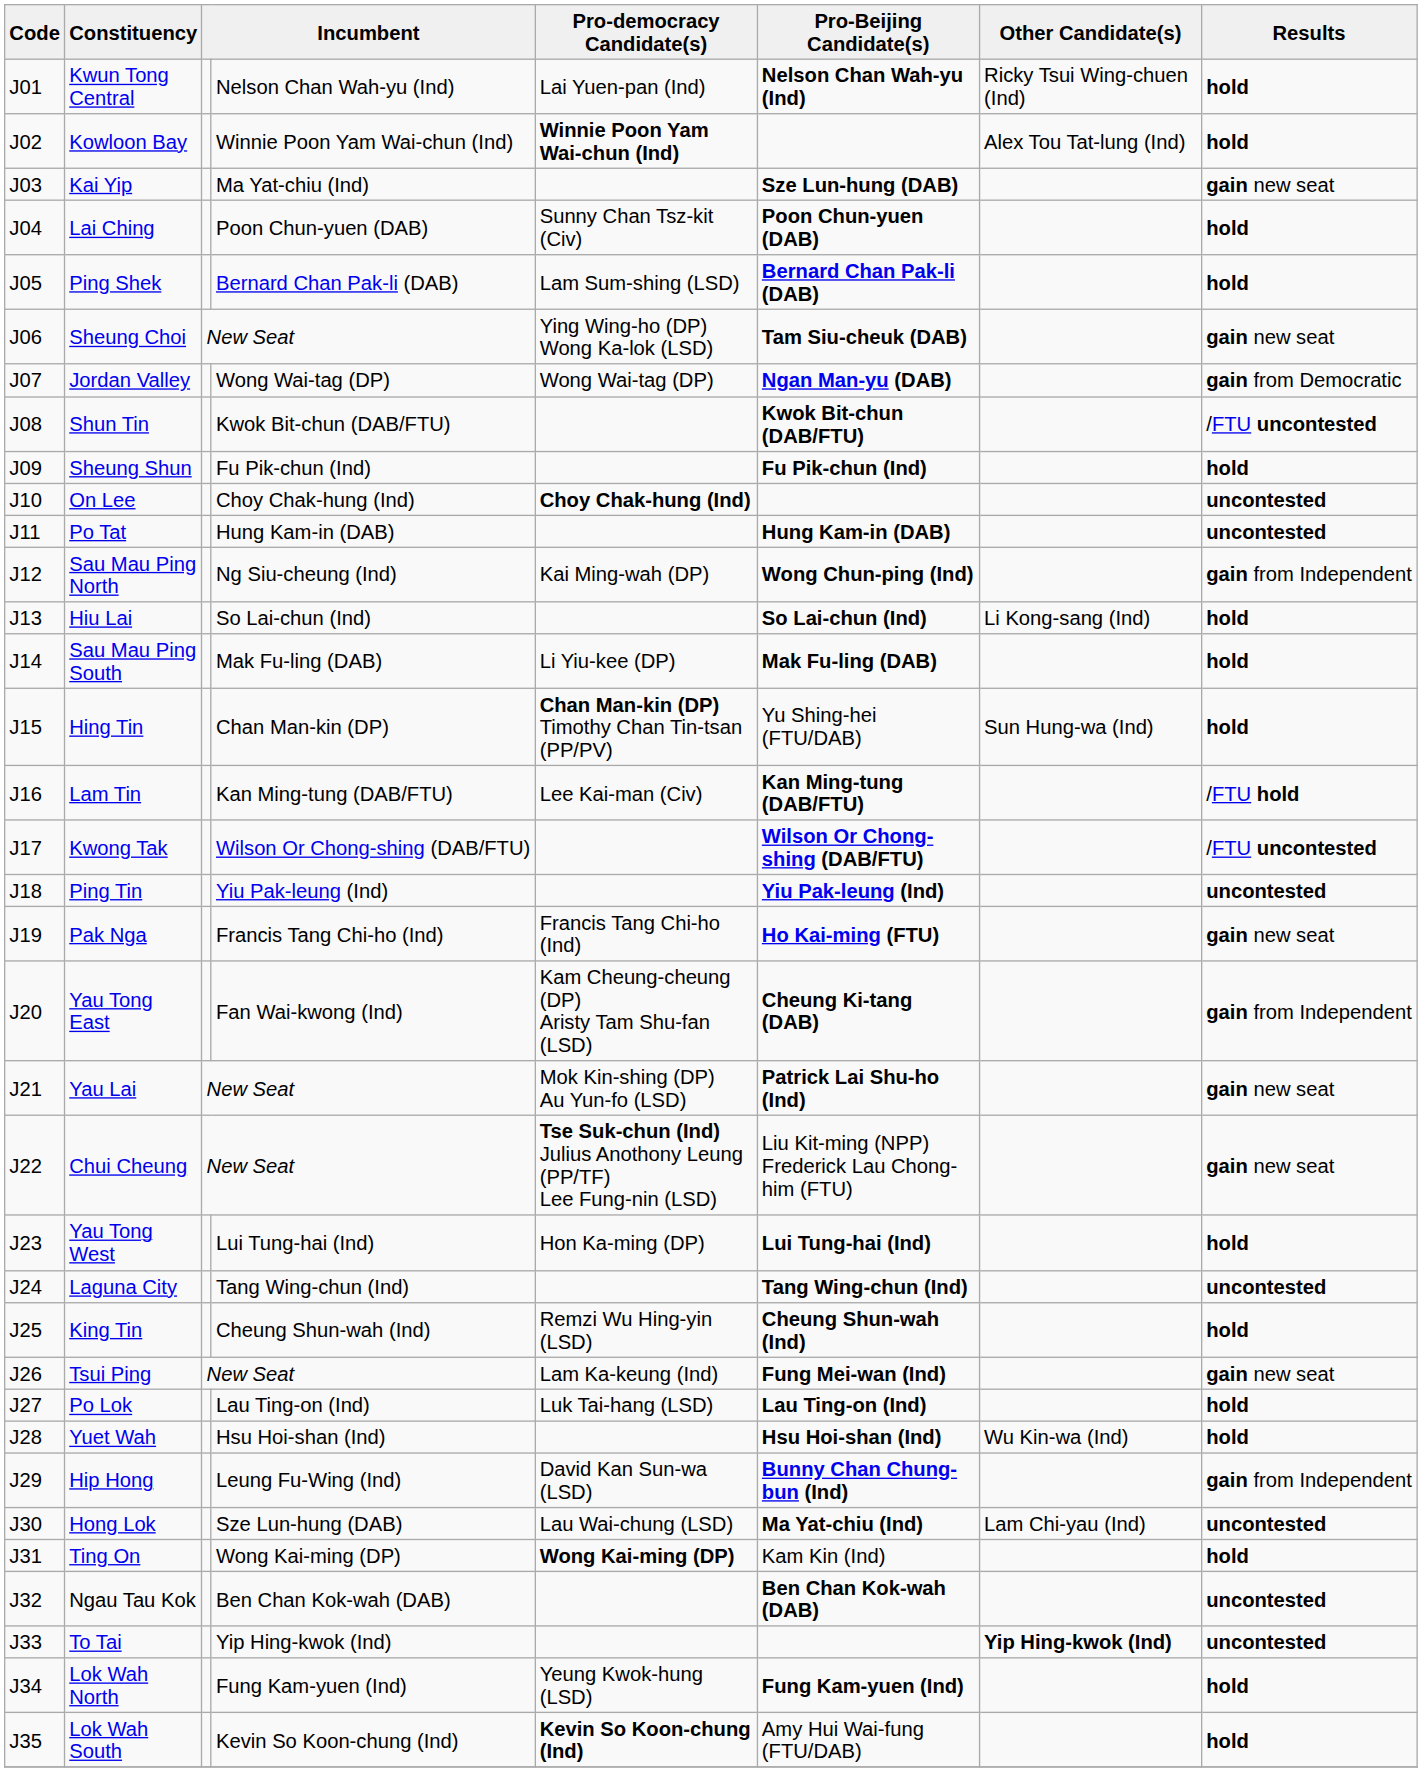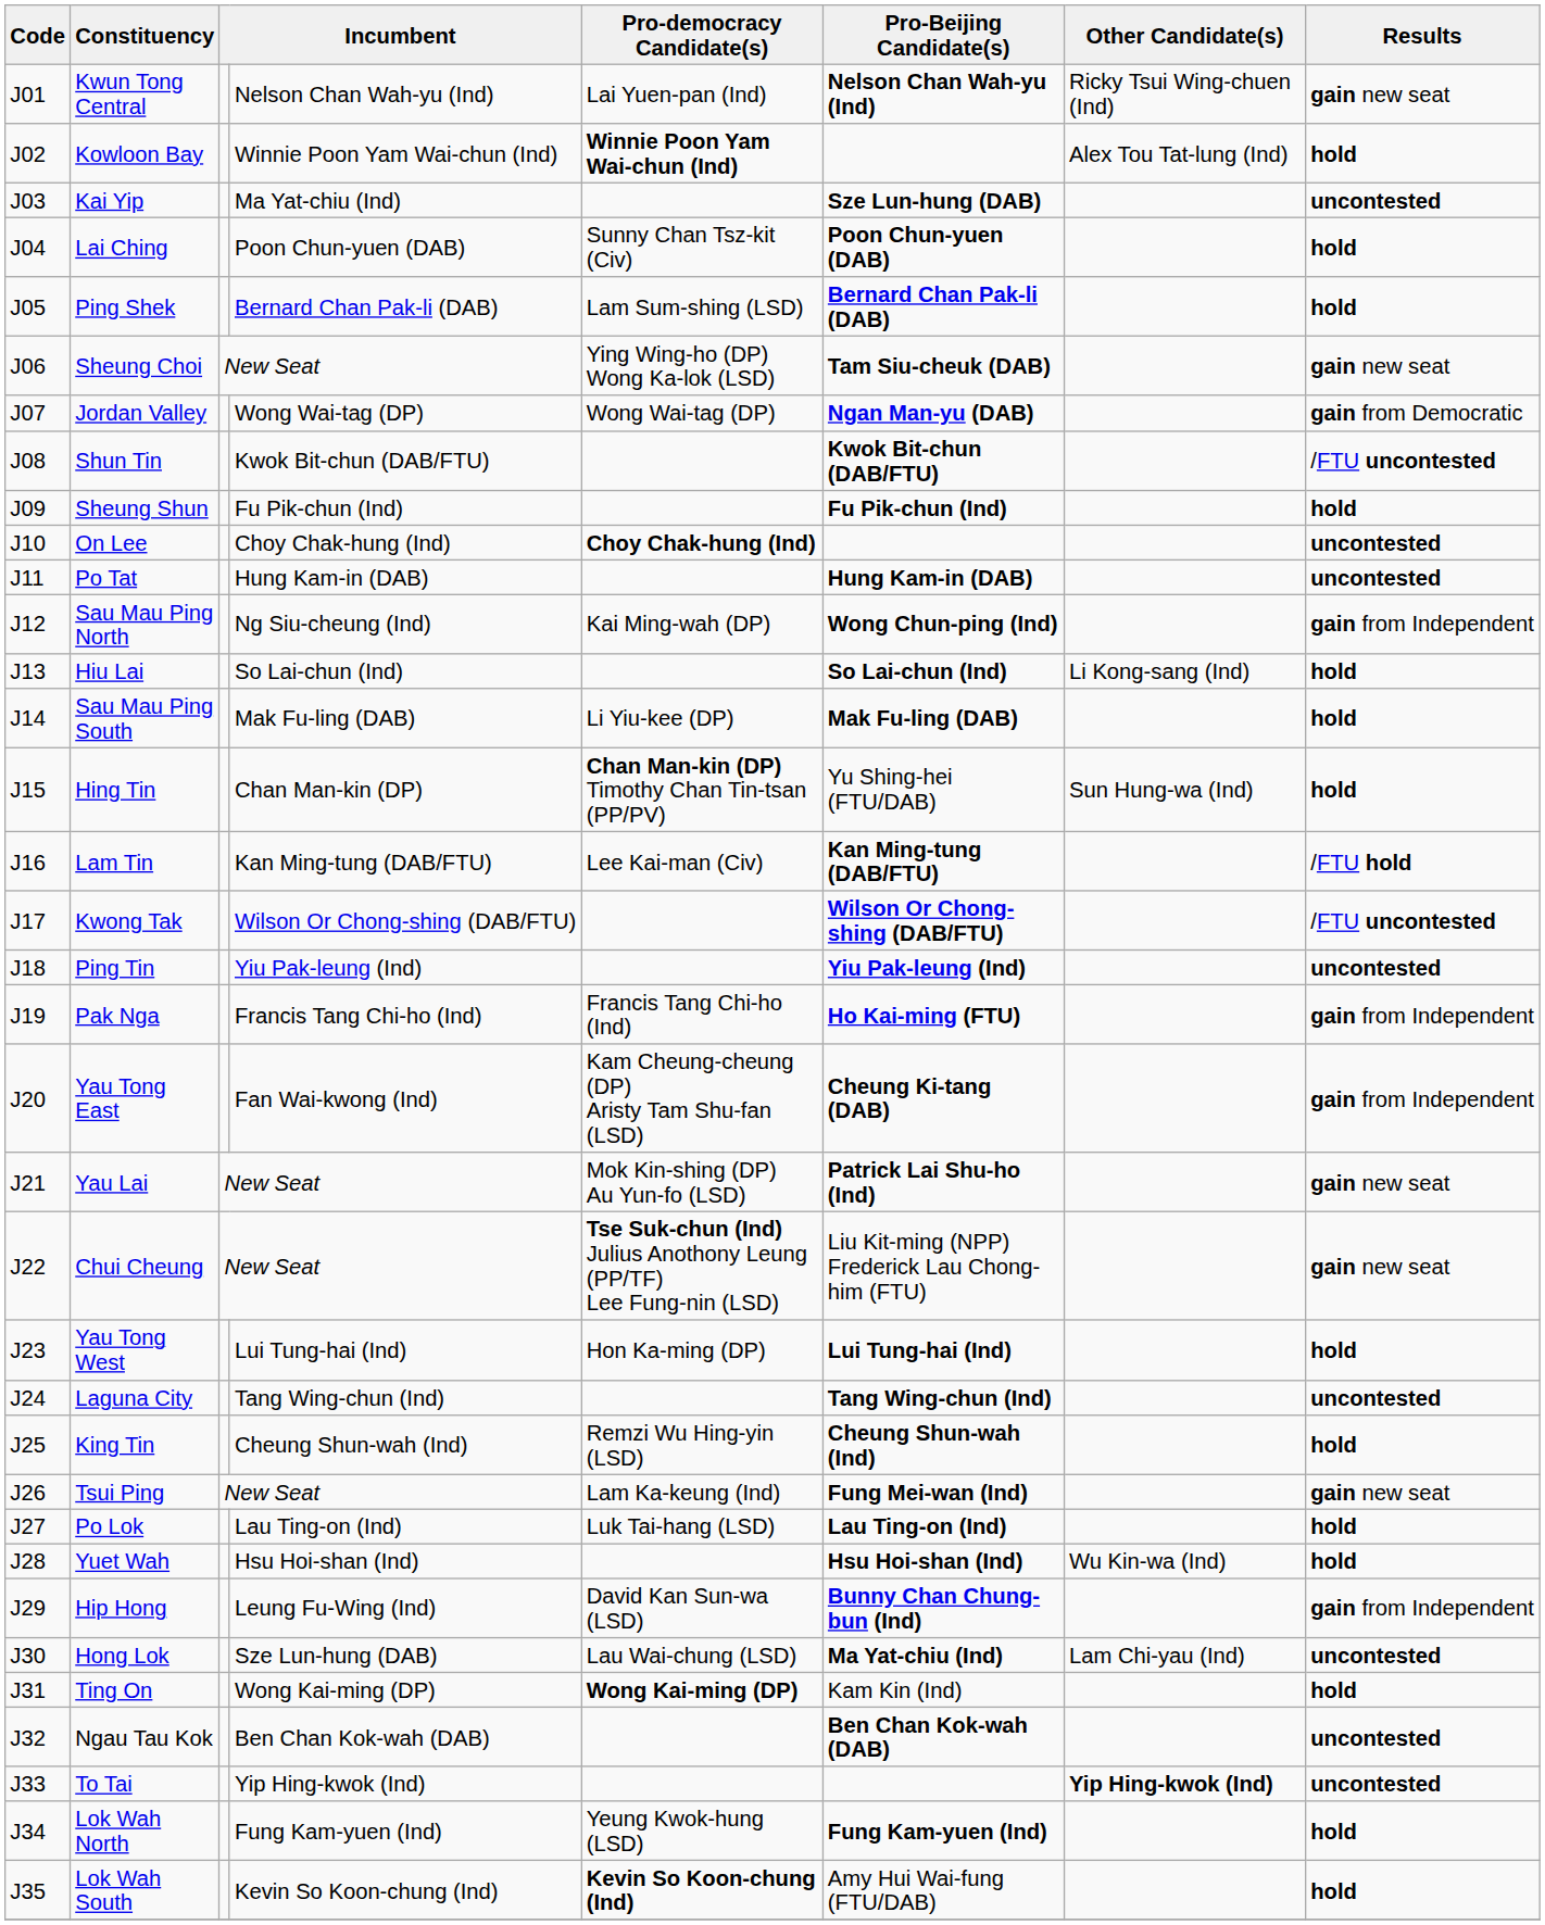Kwun Tong Central | column 8: hold -> gain new seat
Kai Yip | column 8: gain new seat -> uncontested
Pak Nga | column 8: gain new seat -> gain from Independent
